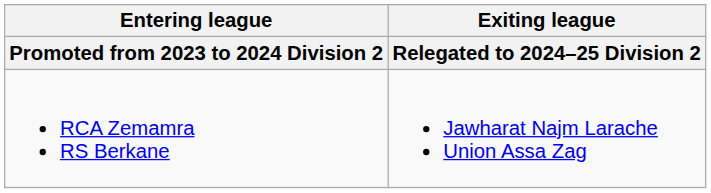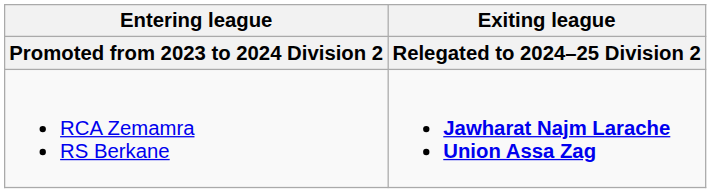RCA Zemamra RS Berkane | Exiting league / Relegated to 2024–25 Division 2: normal -> bold
